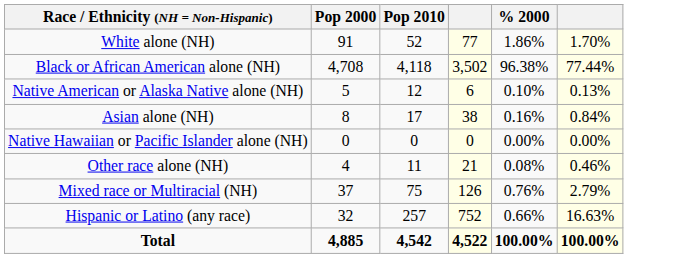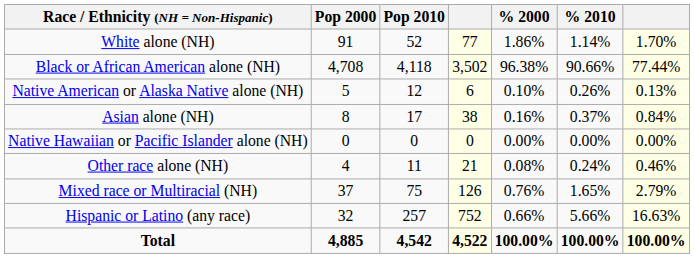+ column: % 2010 | 1.14% | 90.66% | 0.26% | 0.37% | 0.00% | 0.24% | 1.65% | 5.66% | 100.00%
